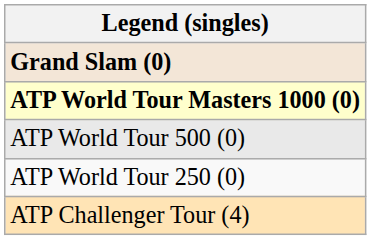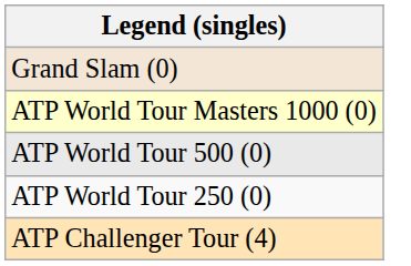row 2 | column 1: bold -> normal
row 3 | column 1: bold -> normal
